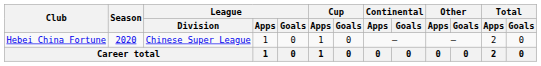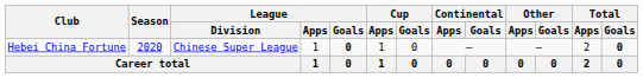Hebei China Fortune | League / Goals: normal -> bold
Hebei China Fortune | Total / Goals: normal -> bold
